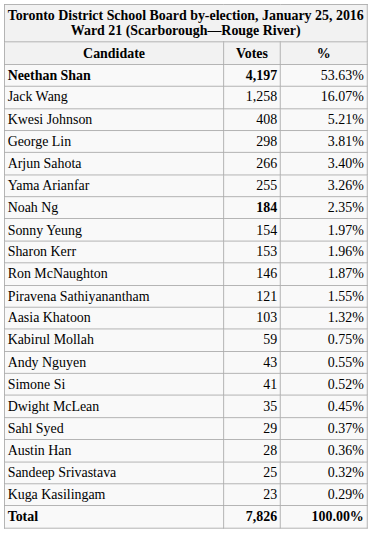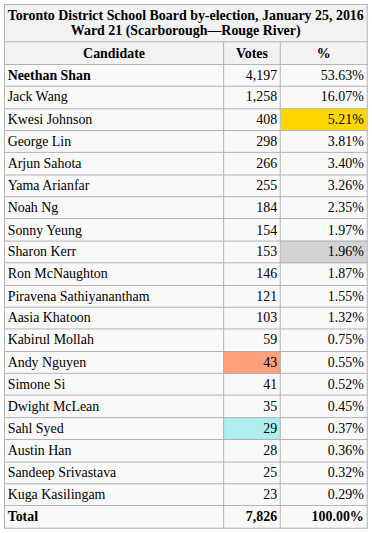Neethan Shan | Votes: bold -> normal
Kwesi Johnson | %: no background -> gold background
Noah Ng | Votes: bold -> normal
Sharon Kerr | %: no background -> lightgrey background
Andy Nguyen | Votes: no background -> lightsalmon background
Sahl Syed | Votes: no background -> paleturquoise background
